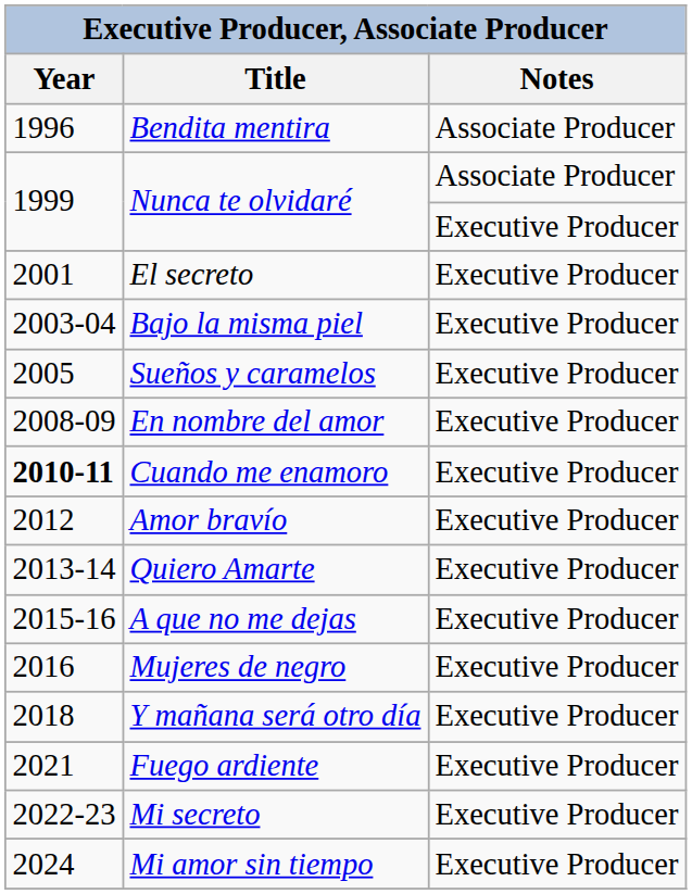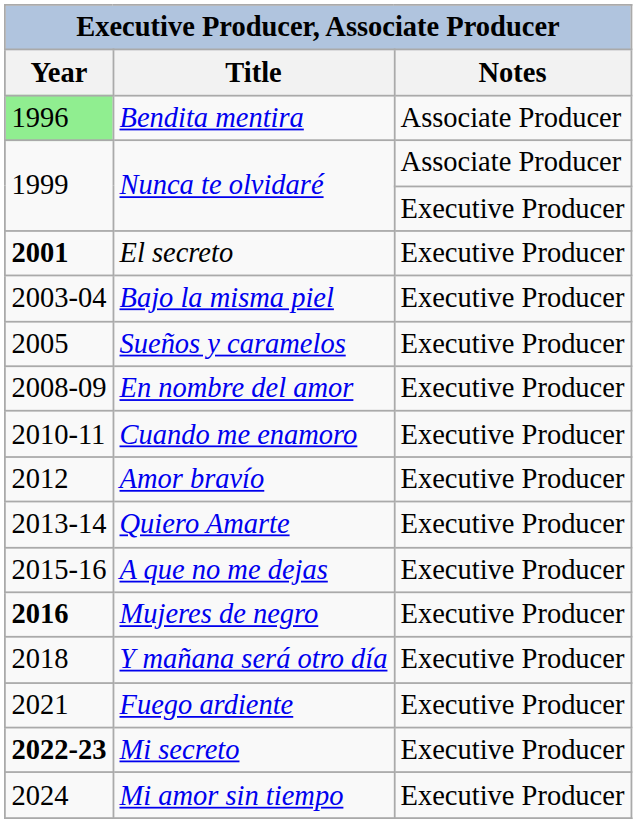Bendita mentira | Year: no background -> lightgreen background
El secreto | Year: normal -> bold
Cuando me enamoro | Year: bold -> normal
Mujeres de negro | Year: normal -> bold
Mi secreto | Year: normal -> bold
